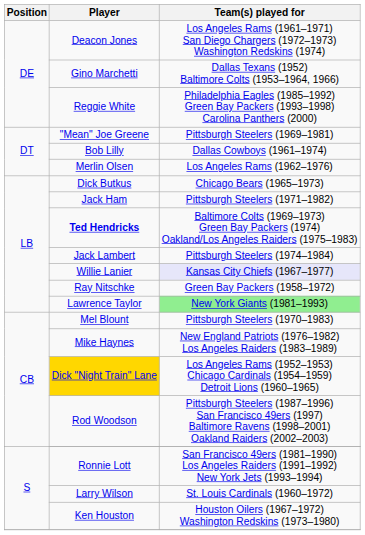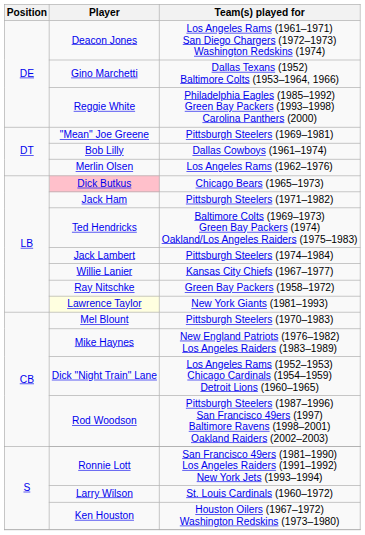Dick Butkus | Player: no background -> pink background
Ted Hendricks | Player: bold -> normal
Willie Lanier | Team(s) played for: lavender background -> no background
Lawrence Taylor | Player: no background -> lightyellow background
Lawrence Taylor | Team(s) played for: lightgreen background -> no background
Dick "Night Train" Lane | Player: gold background -> no background
